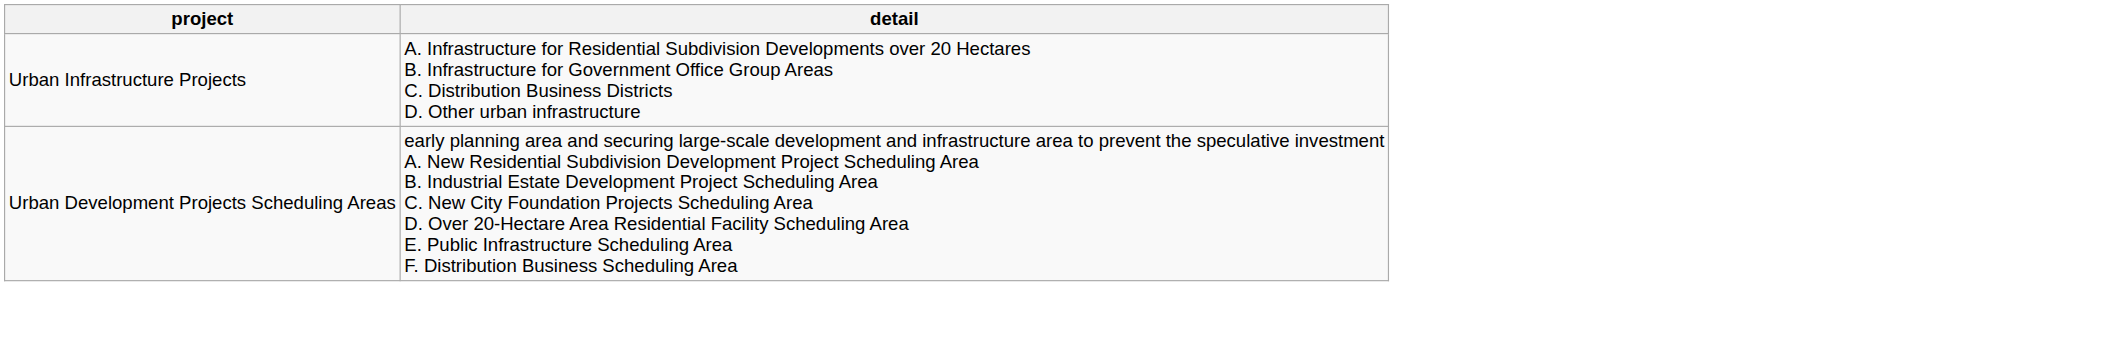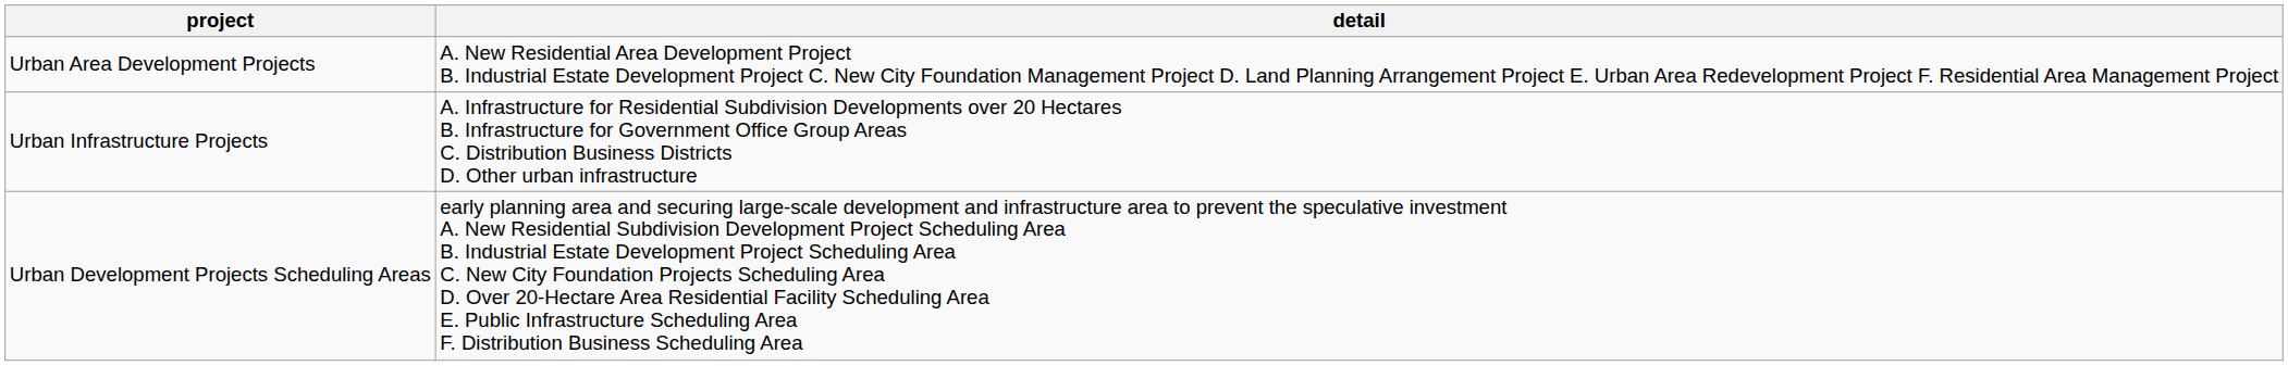+ row: Urban Area Development Projects | A. New Residential Area Development Project B. Industrial Estate Development Project C. New City Foundation Management Project D. Land Planning Arrangement Project E. Urban Area Redevelopment Project F. Residential Area Management Project
